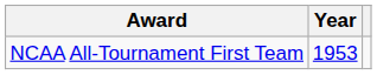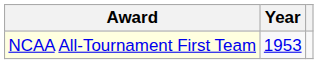row 2 | Award: no background -> lightyellow background
